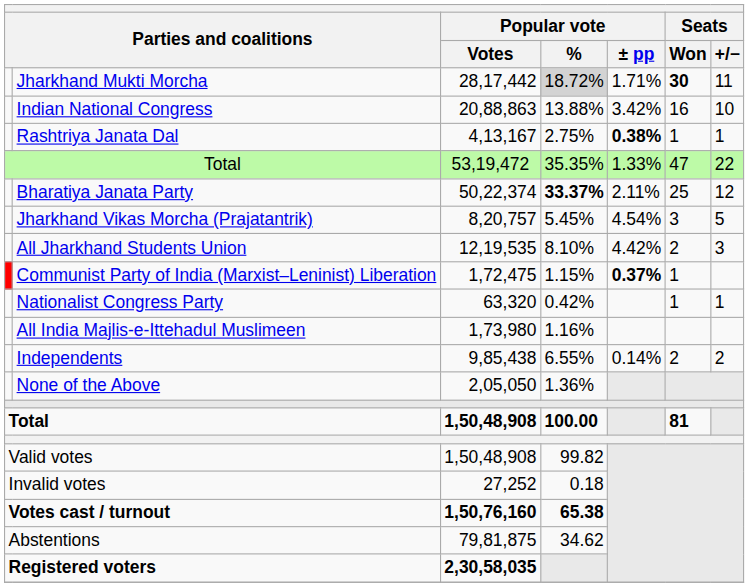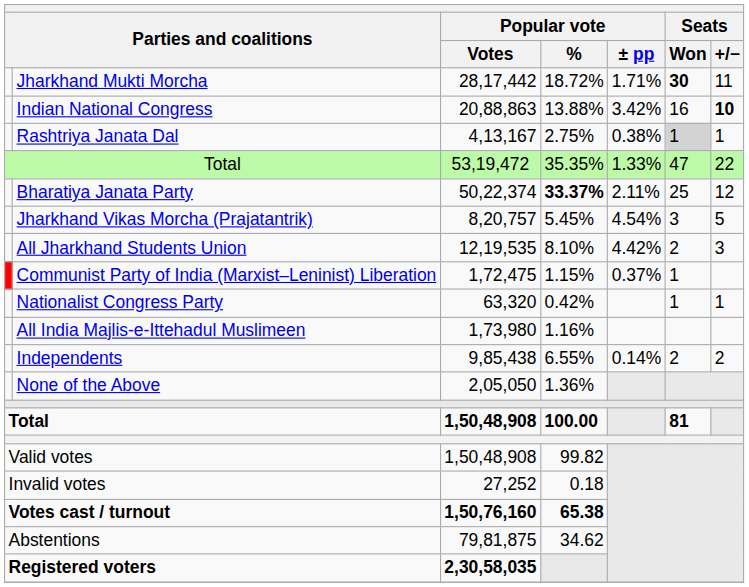Jharkhand Mukti Morcha | Popular vote / %: lightgrey background -> no background
Indian National Congress | Seats / +/−: normal -> bold
Rashtriya Janata Dal | Popular vote / ± pp: bold -> normal
Rashtriya Janata Dal | Seats / Won: no background -> lightgrey background
Communist Party of India (Marxist–Leninist) Liberation | Popular vote / ± pp: bold -> normal
